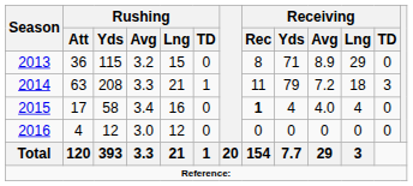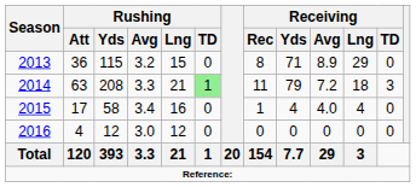2014 | Rushing / TD: no background -> lightgreen background
2015 | Receiving / Rec: bold -> normal
